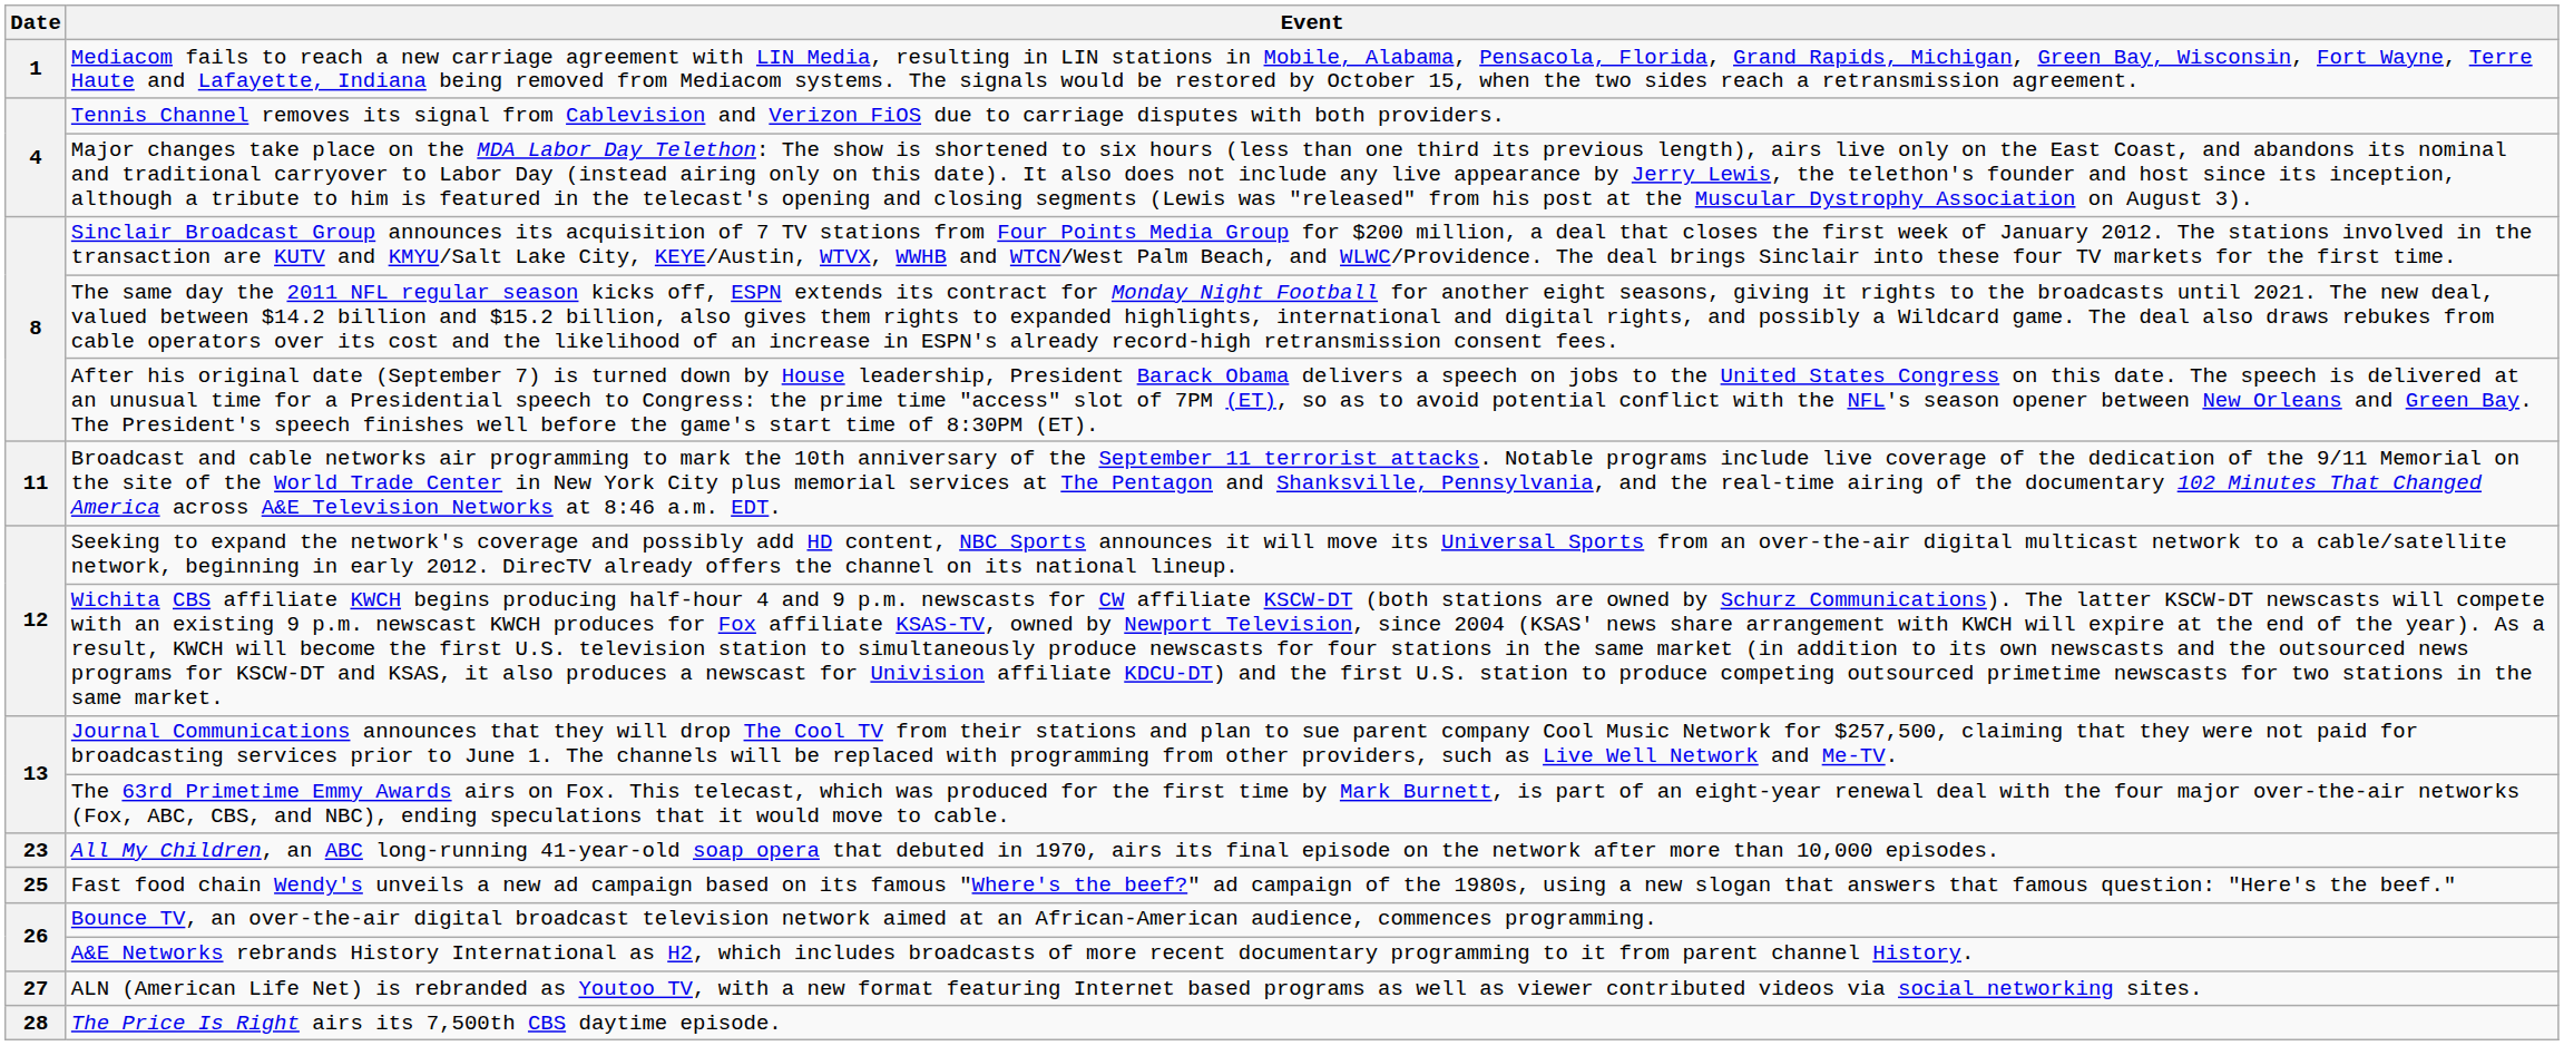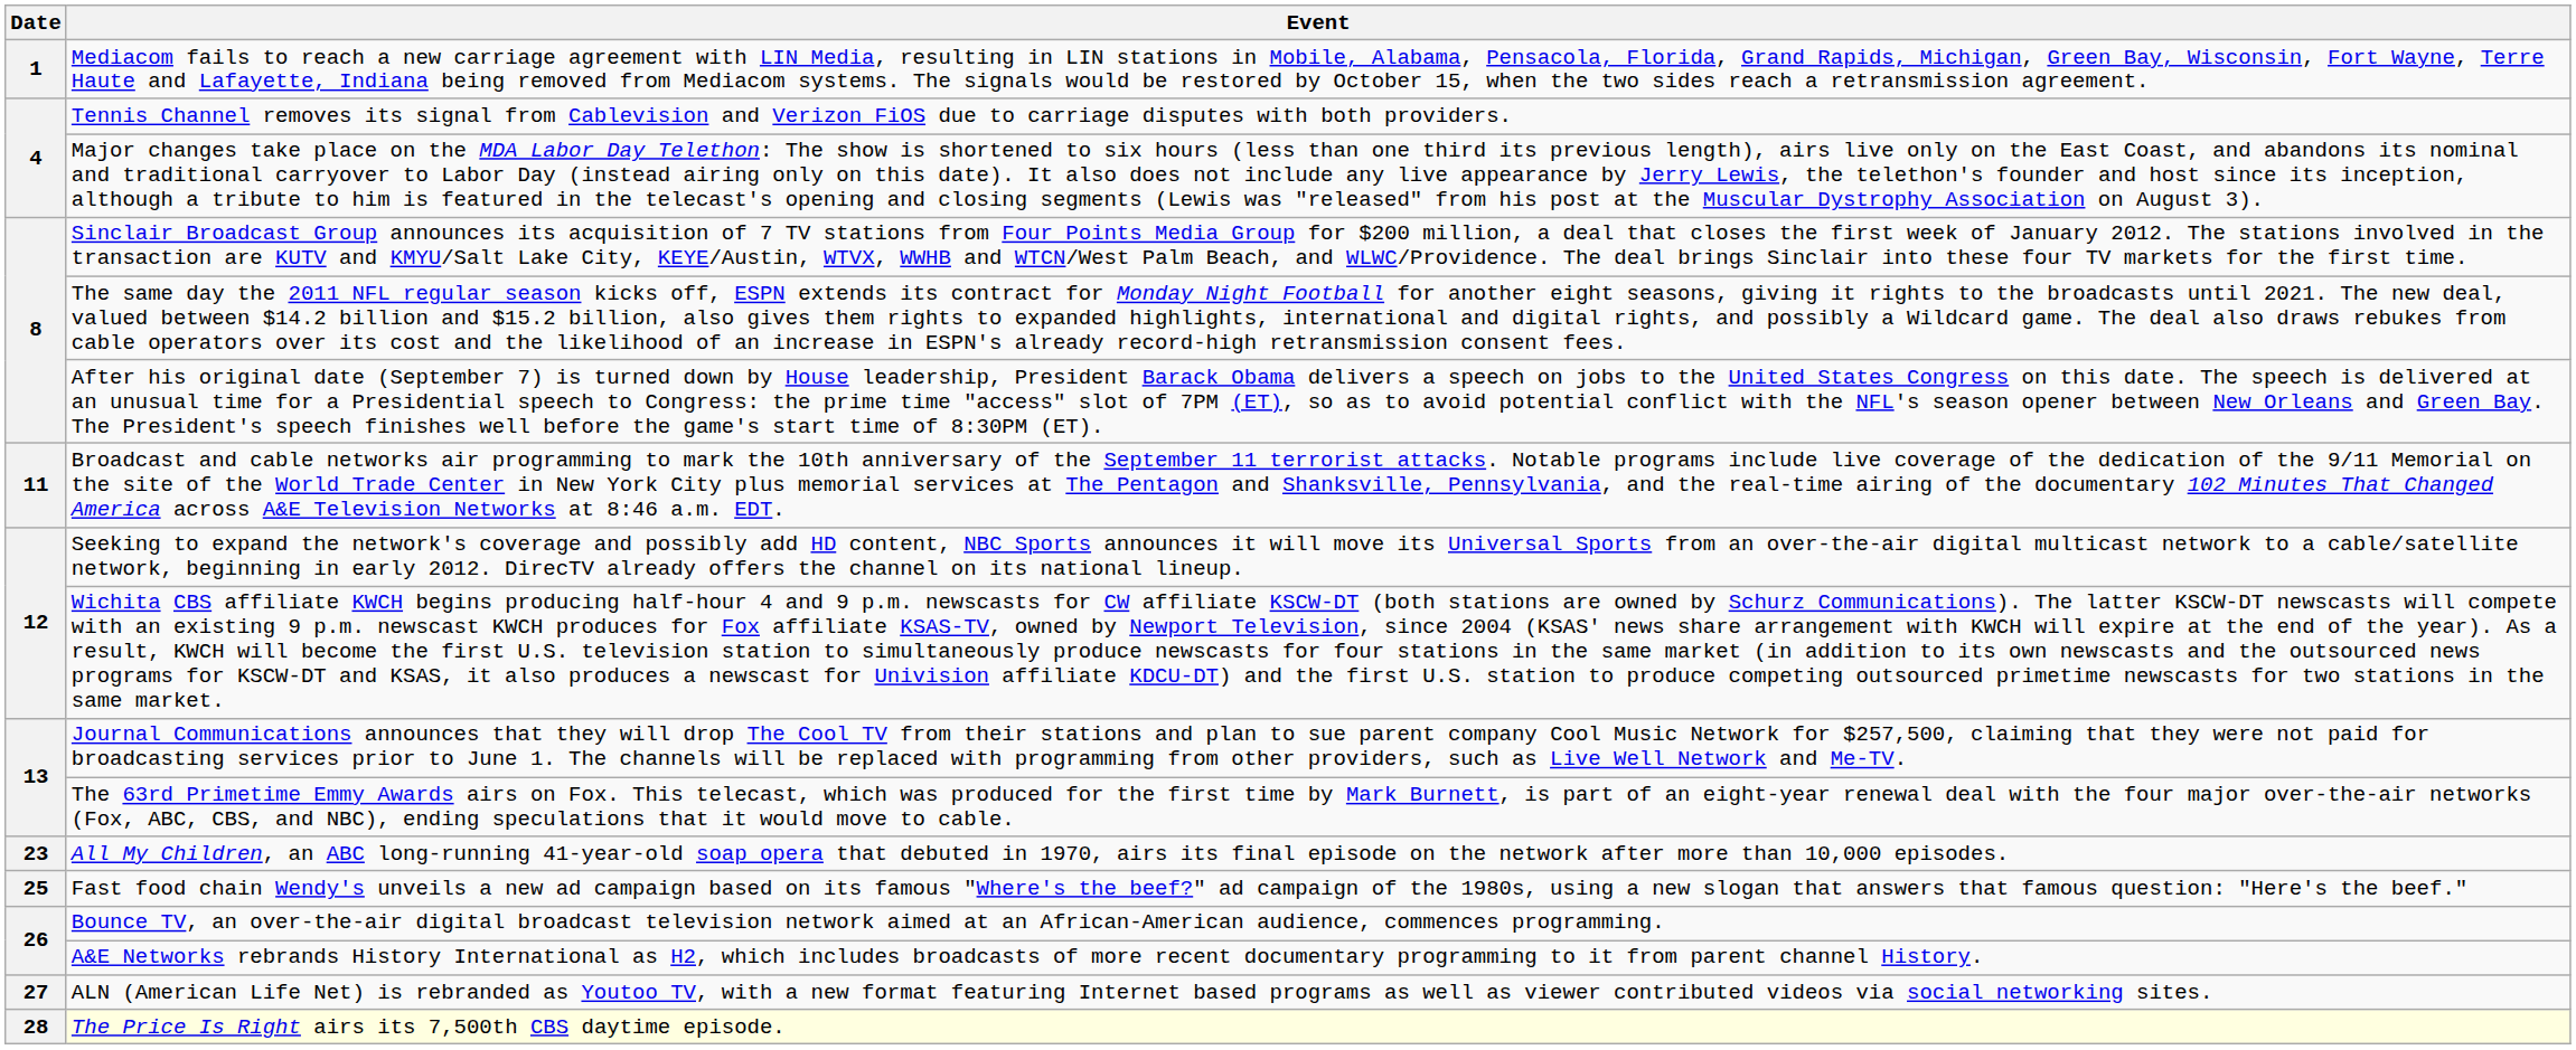The Price Is Right airs its 7,500th CBS daytime episode. | Event: no background -> lightyellow background
